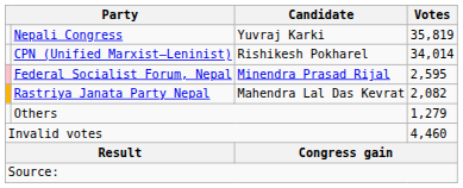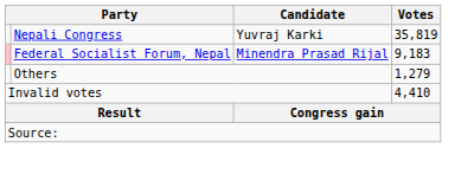- row: CPN (Unified Marxist–Leninist) | Rishikesh Pokharel | 34,014
Federal Socialist Forum, Nepal | Votes: 2,595 -> 9,183
- row: Rastriya Janata Party Nepal | Mahendra Lal Das Kevrat | 2,082
Invalid votes | Votes: 4,460 -> 4,410
